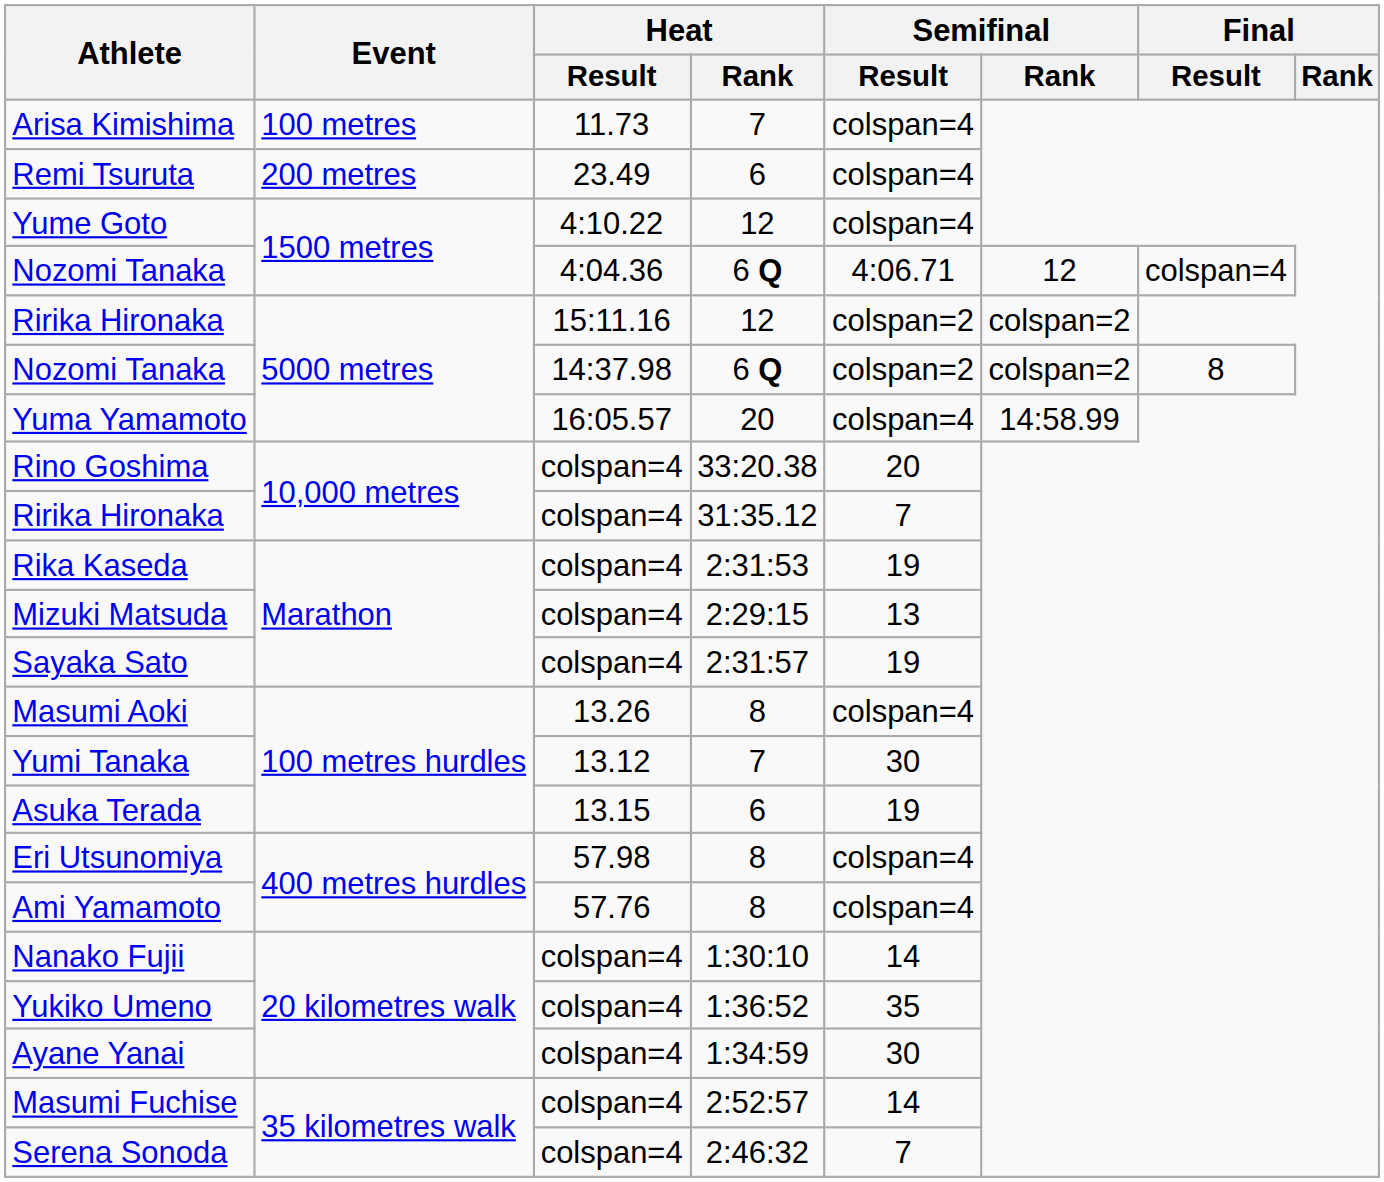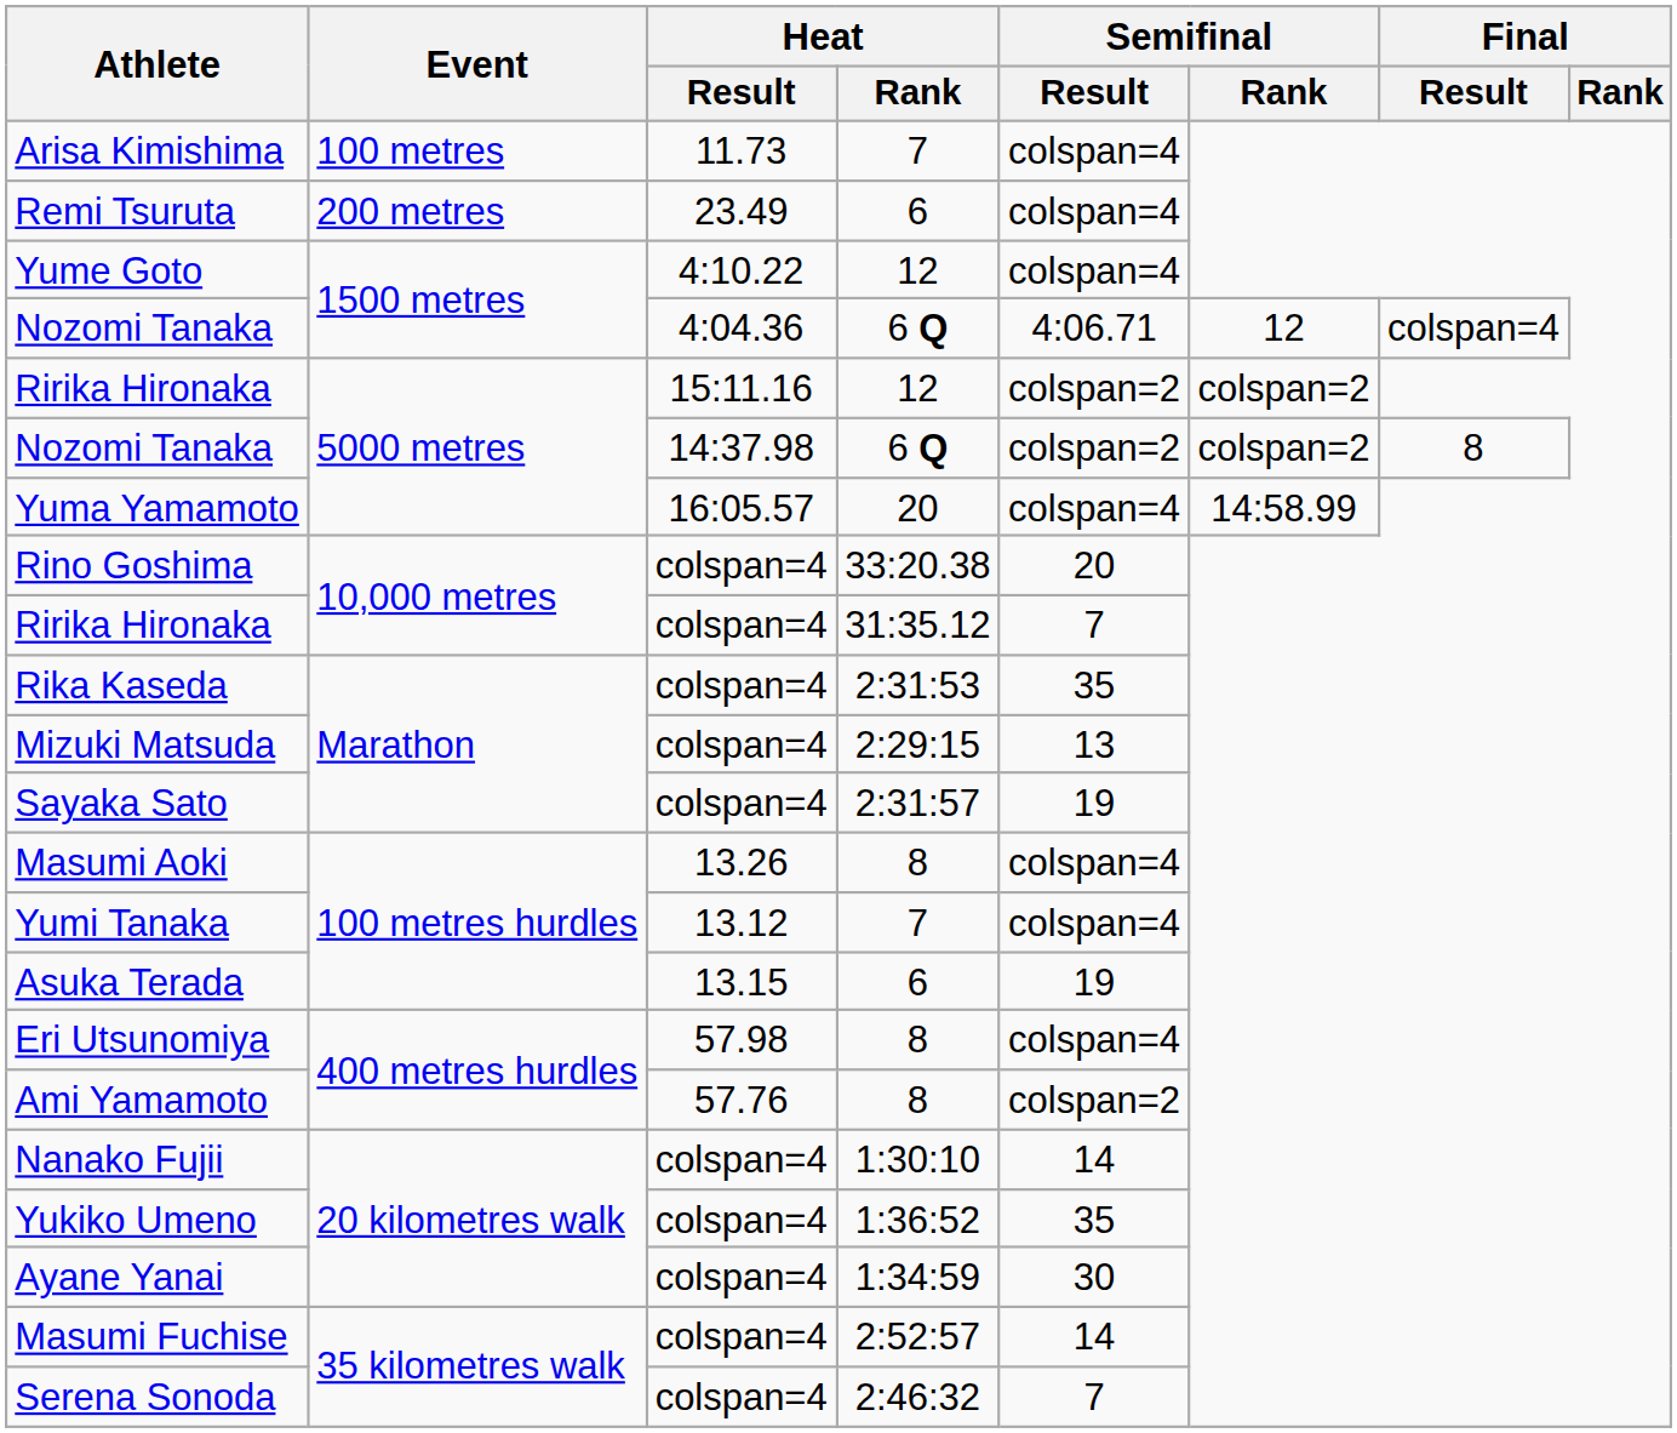Rika Kaseda | Semifinal / Result: 19 -> 35
Yumi Tanaka | Semifinal / Result: 30 -> colspan=4
Ami Yamamoto | Semifinal / Result: colspan=4 -> colspan=2
